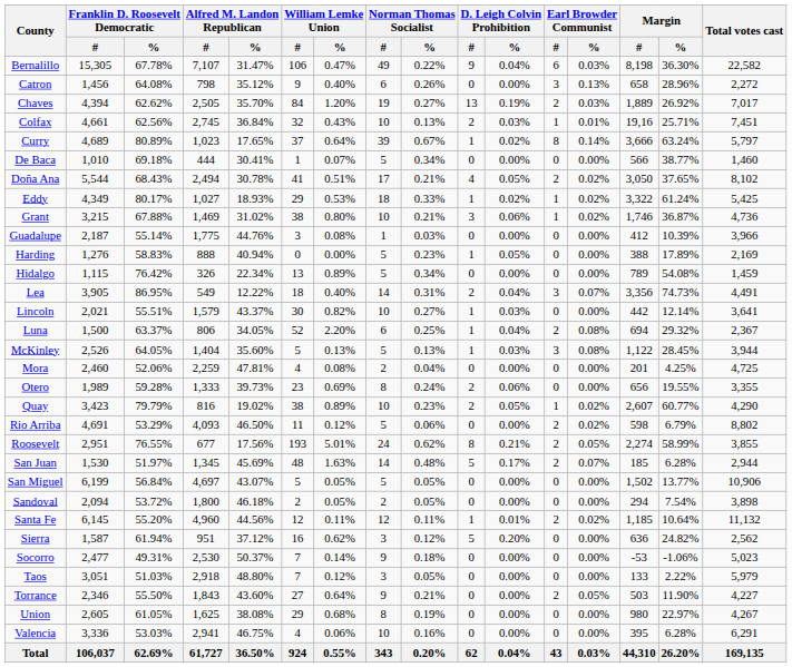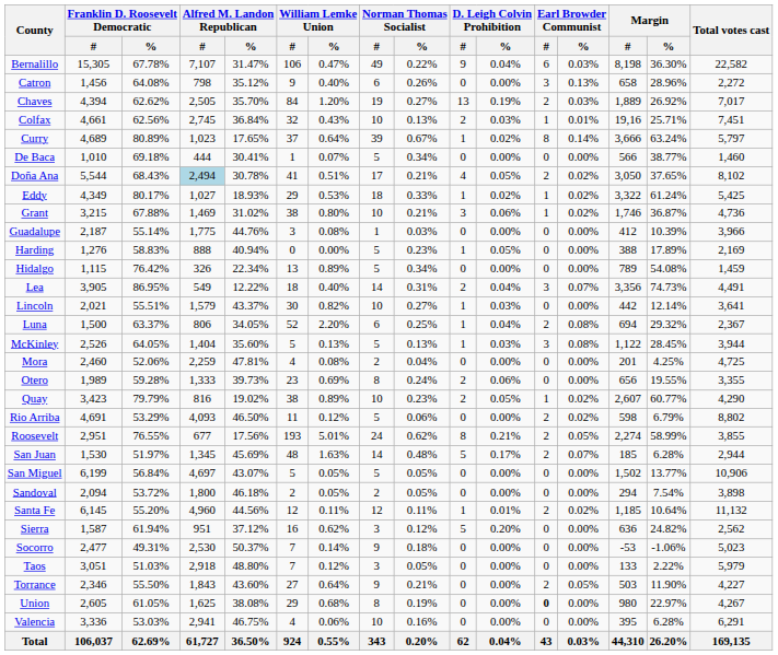Doña Ana | Alfred M. Landon Republican / #: no background -> lightblue background
Union | Earl Browder Communist / #: normal -> bold
